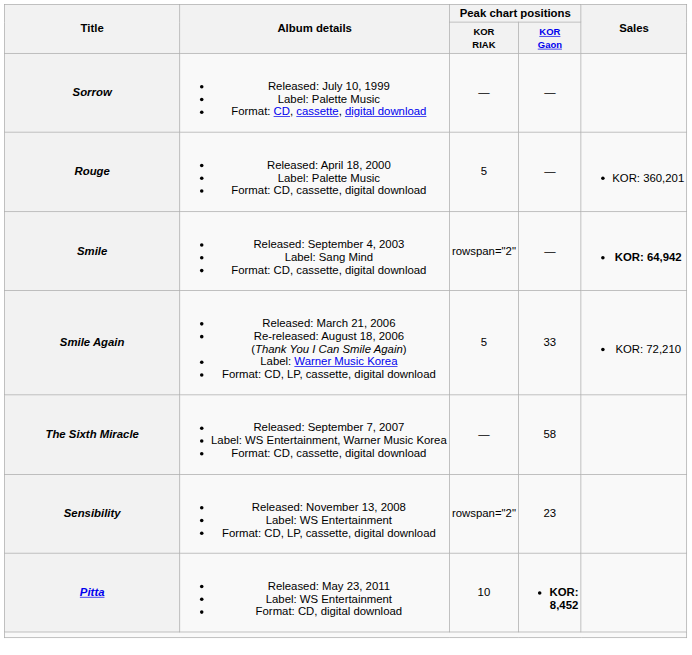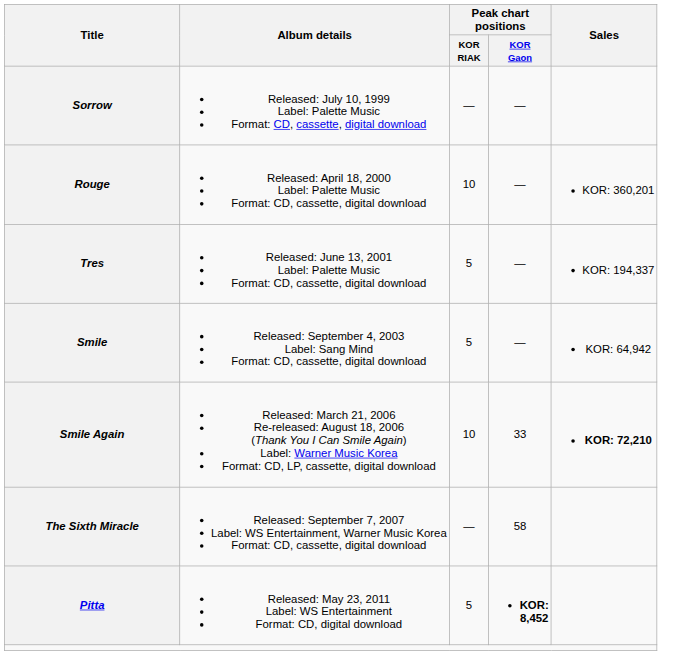Rouge | Peak chart positions / KOR RIAK: 5 -> 10
+ row: Tres | Released: June 13, 2001 Label: Palette Music Format: CD, cassette, digital download | 5 | — | KOR: 194,337
Smile | Peak chart positions / KOR RIAK: rowspan="2" -> 5
Smile | Sales: bold -> normal
Smile Again | Peak chart positions / KOR RIAK: 5 -> 10
Smile Again | Sales: normal -> bold
- row: Sensibility | Released: November 13, 2008 Label: WS Entertainment Format: CD, LP, cassette, digital download | rowspan="2" | 23
Pitta | Peak chart positions / KOR RIAK: 10 -> 5
